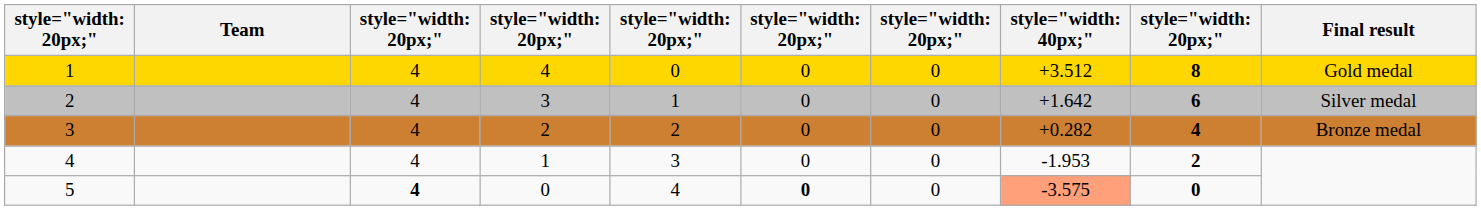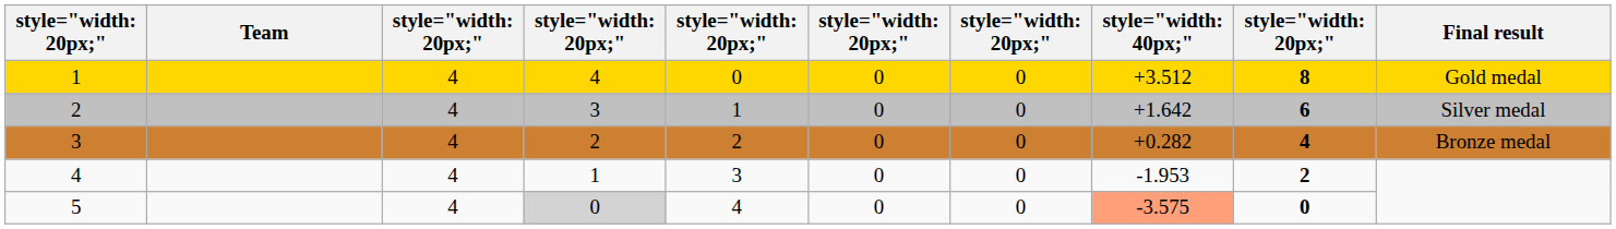5 | column 3: bold -> normal
5 | column 4: no background -> lightgrey background
5 | column 6: bold -> normal
